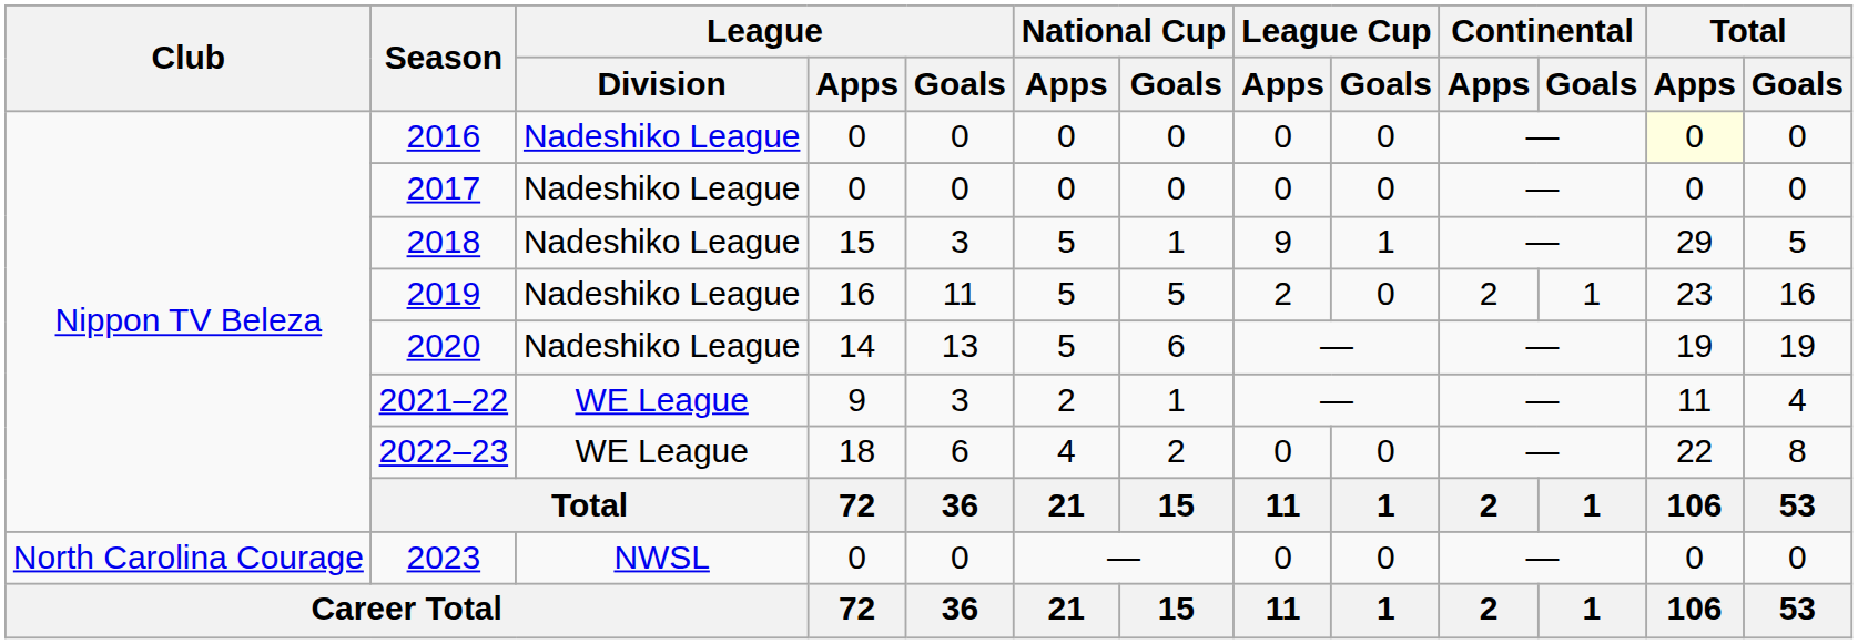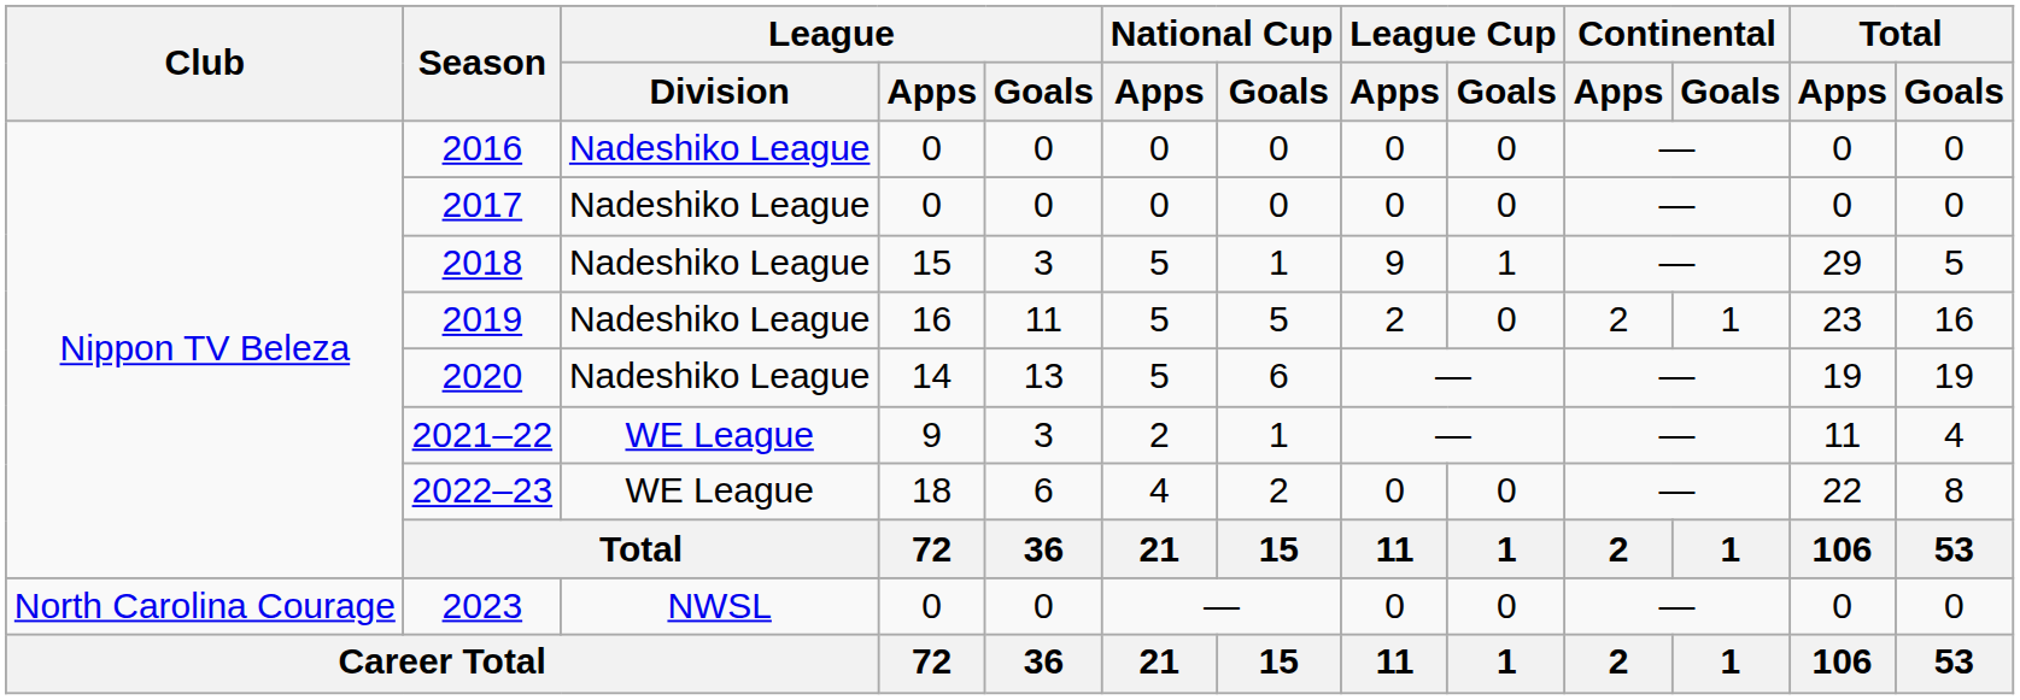2016 | Total / Apps: lightyellow background -> no background
